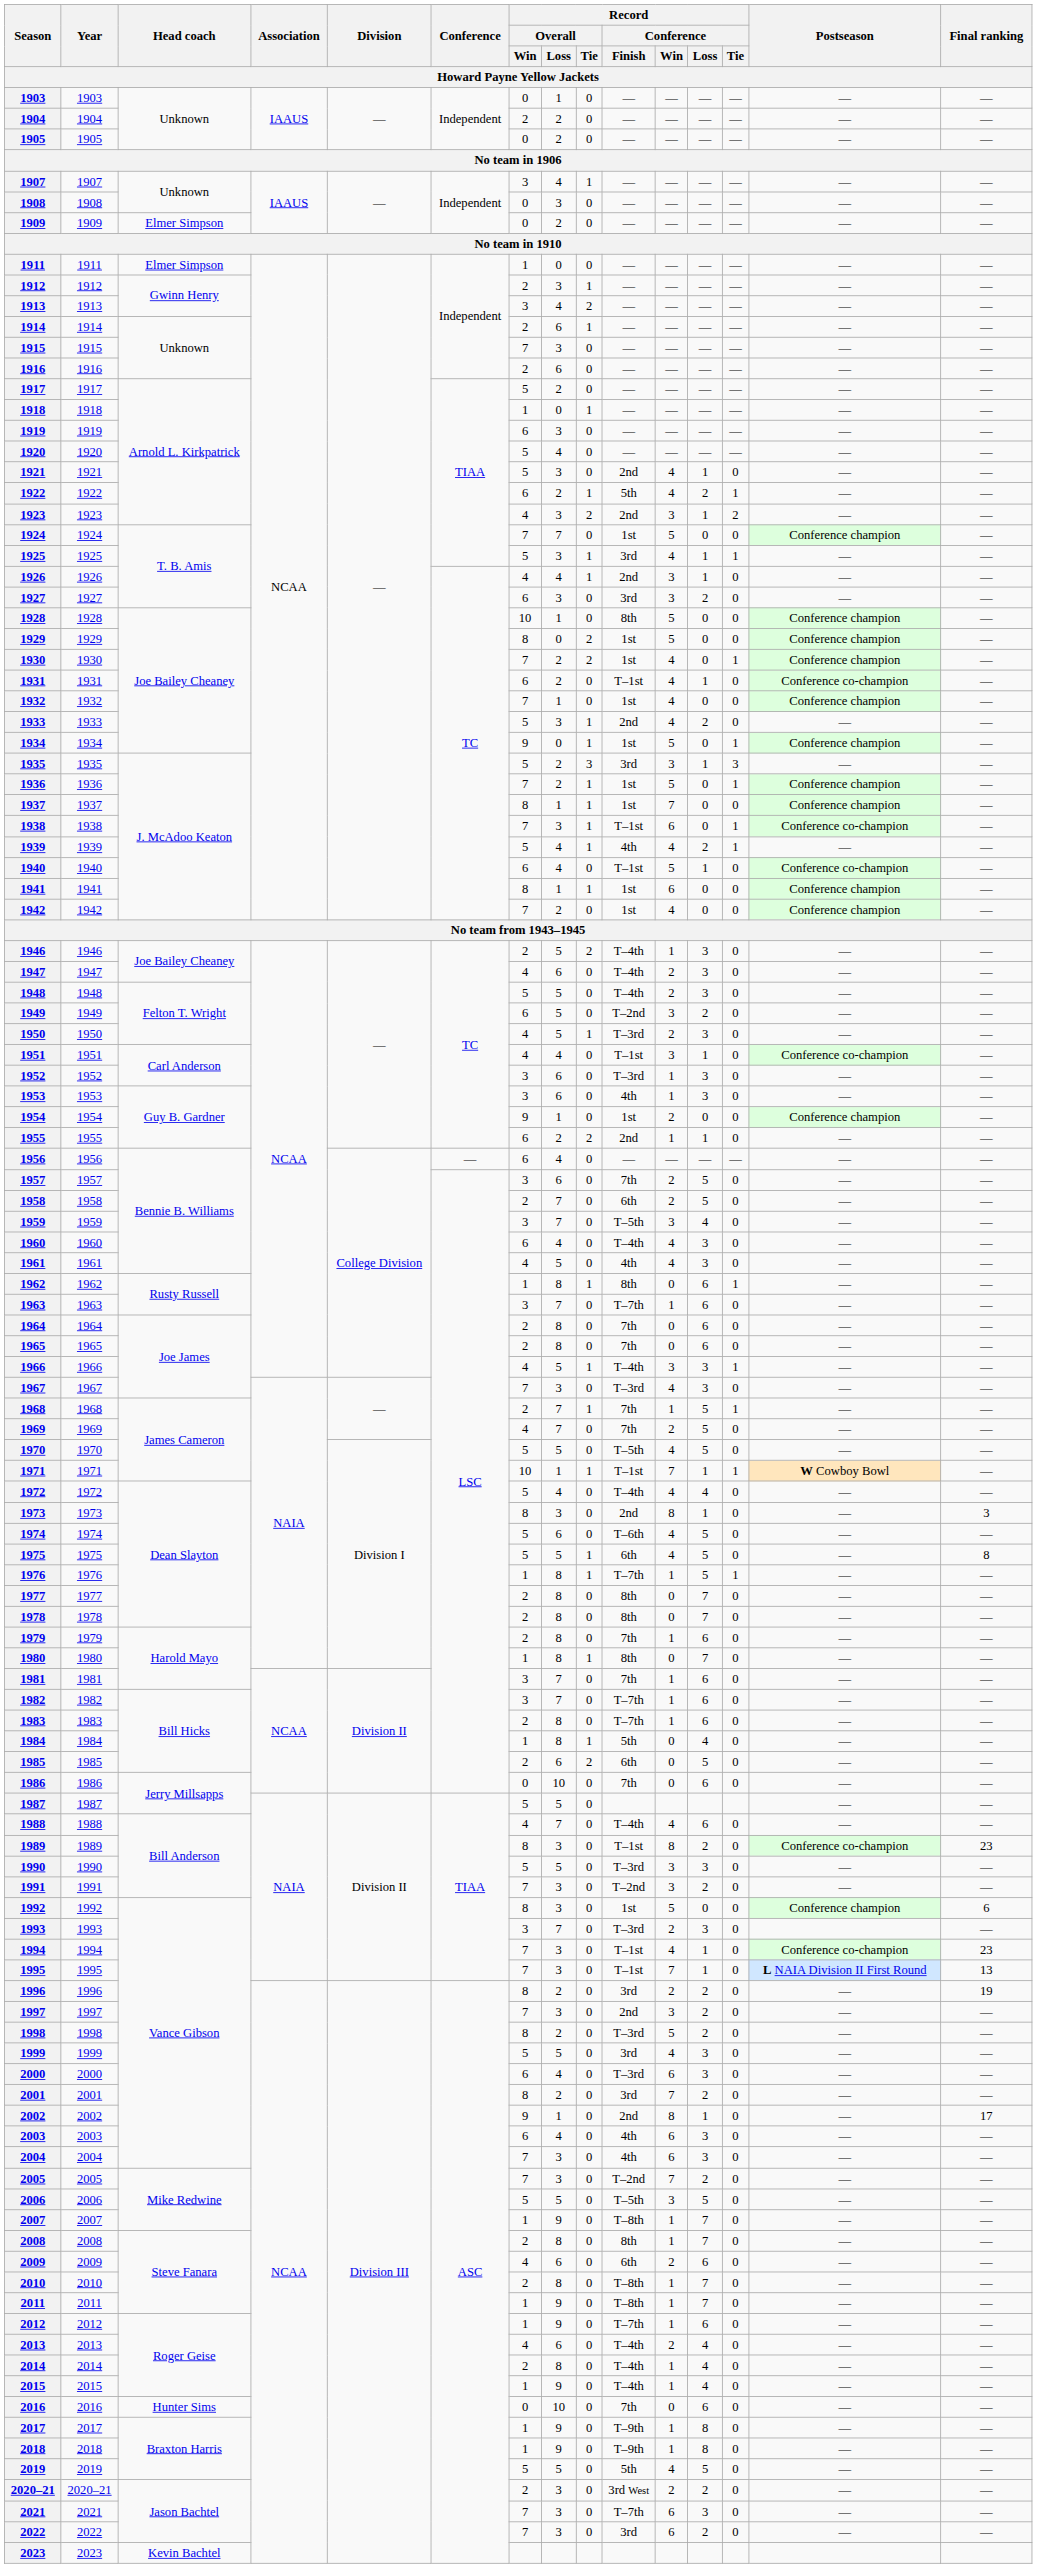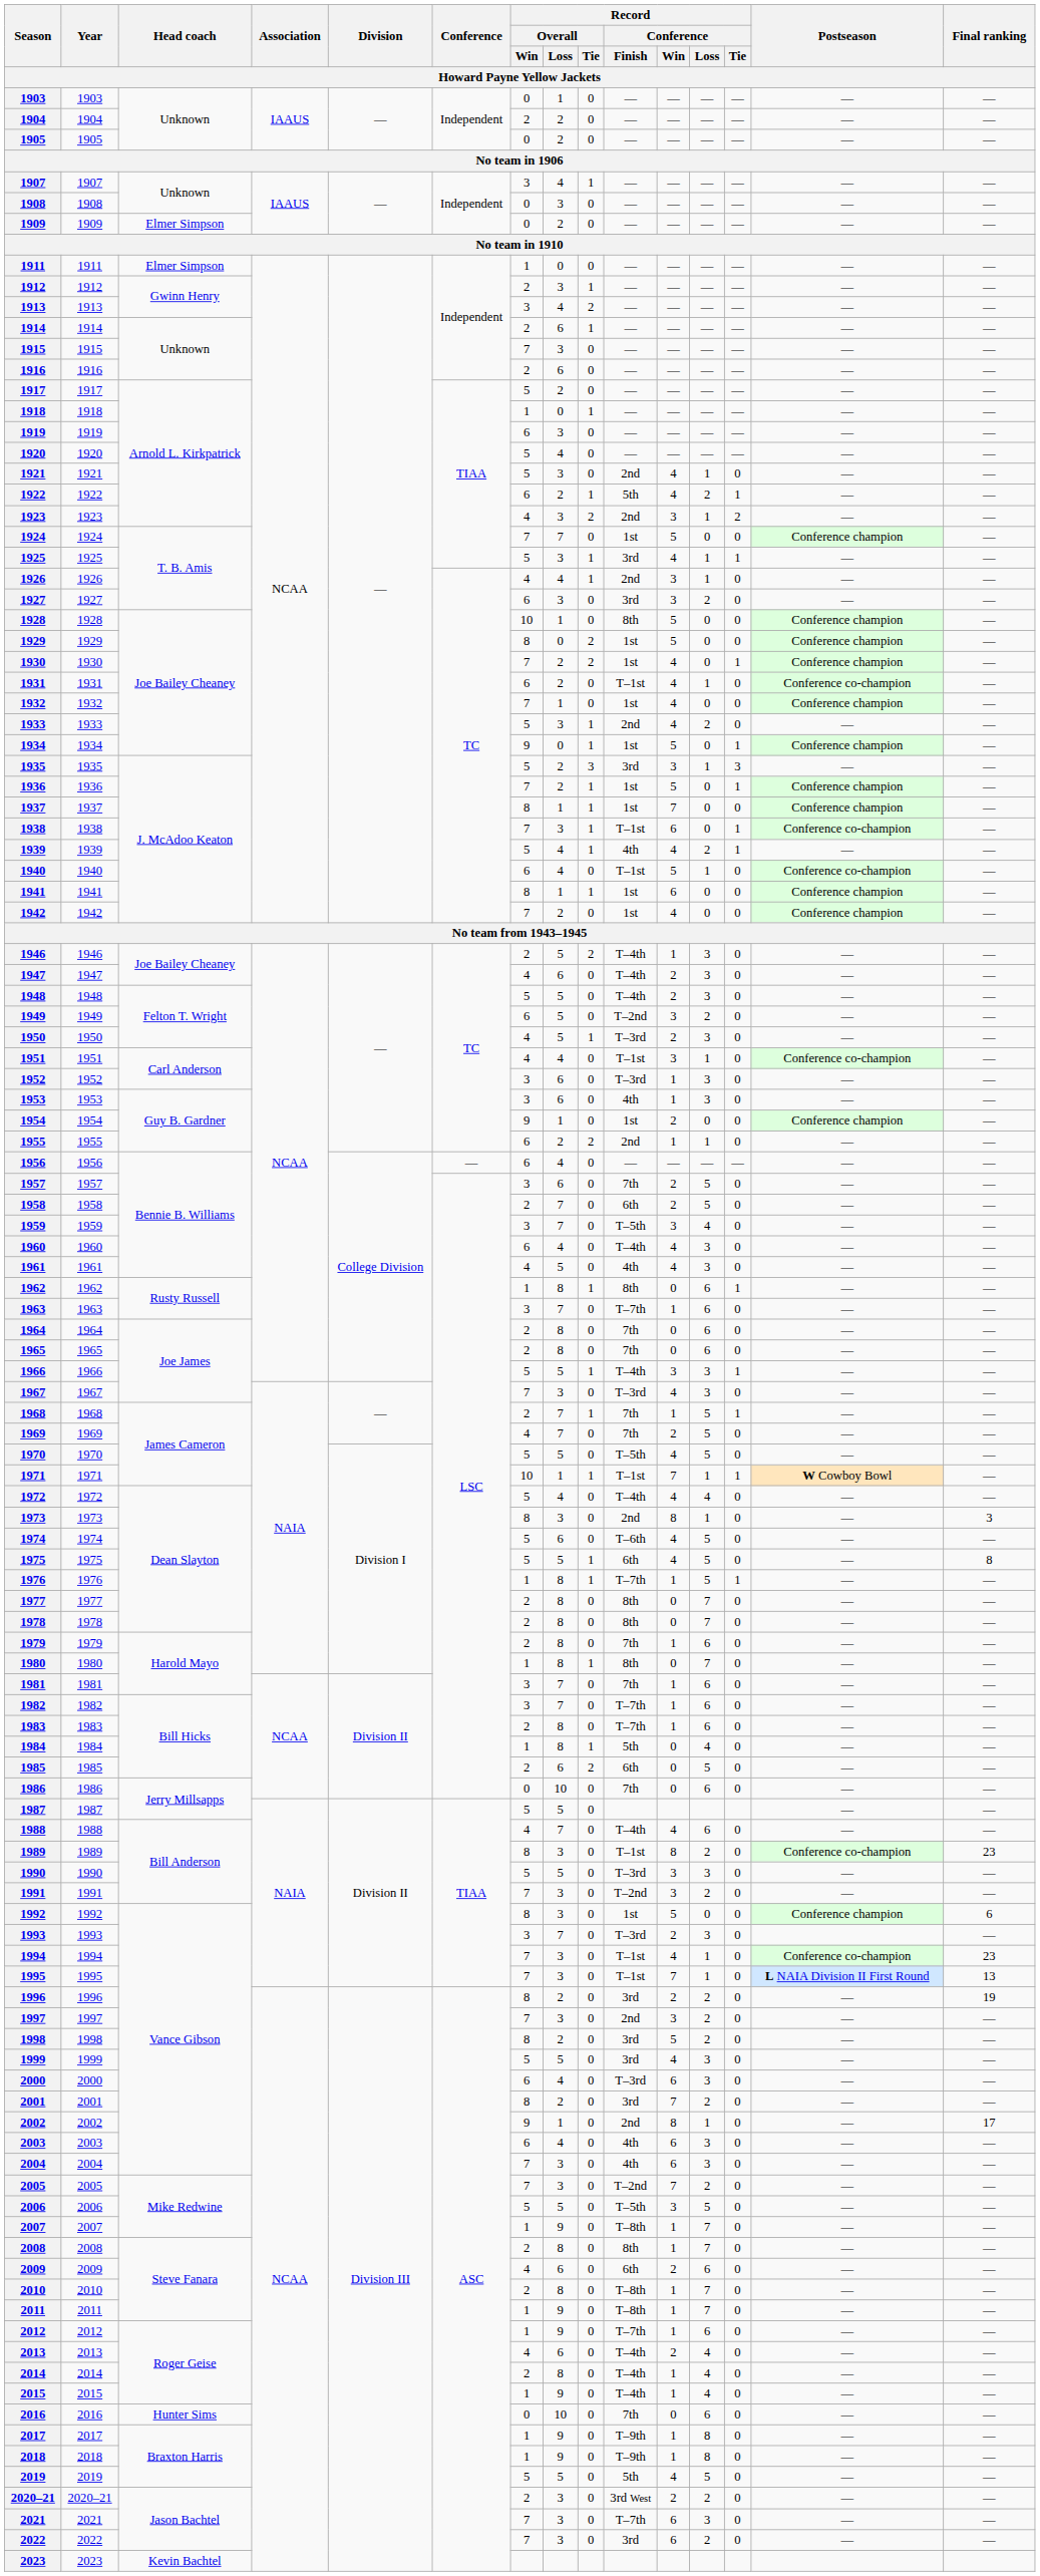row 66 | Record / Overall / Win: 4 -> 5
row 98 | Record / Conference / Finish: T–3rd -> 3rd
